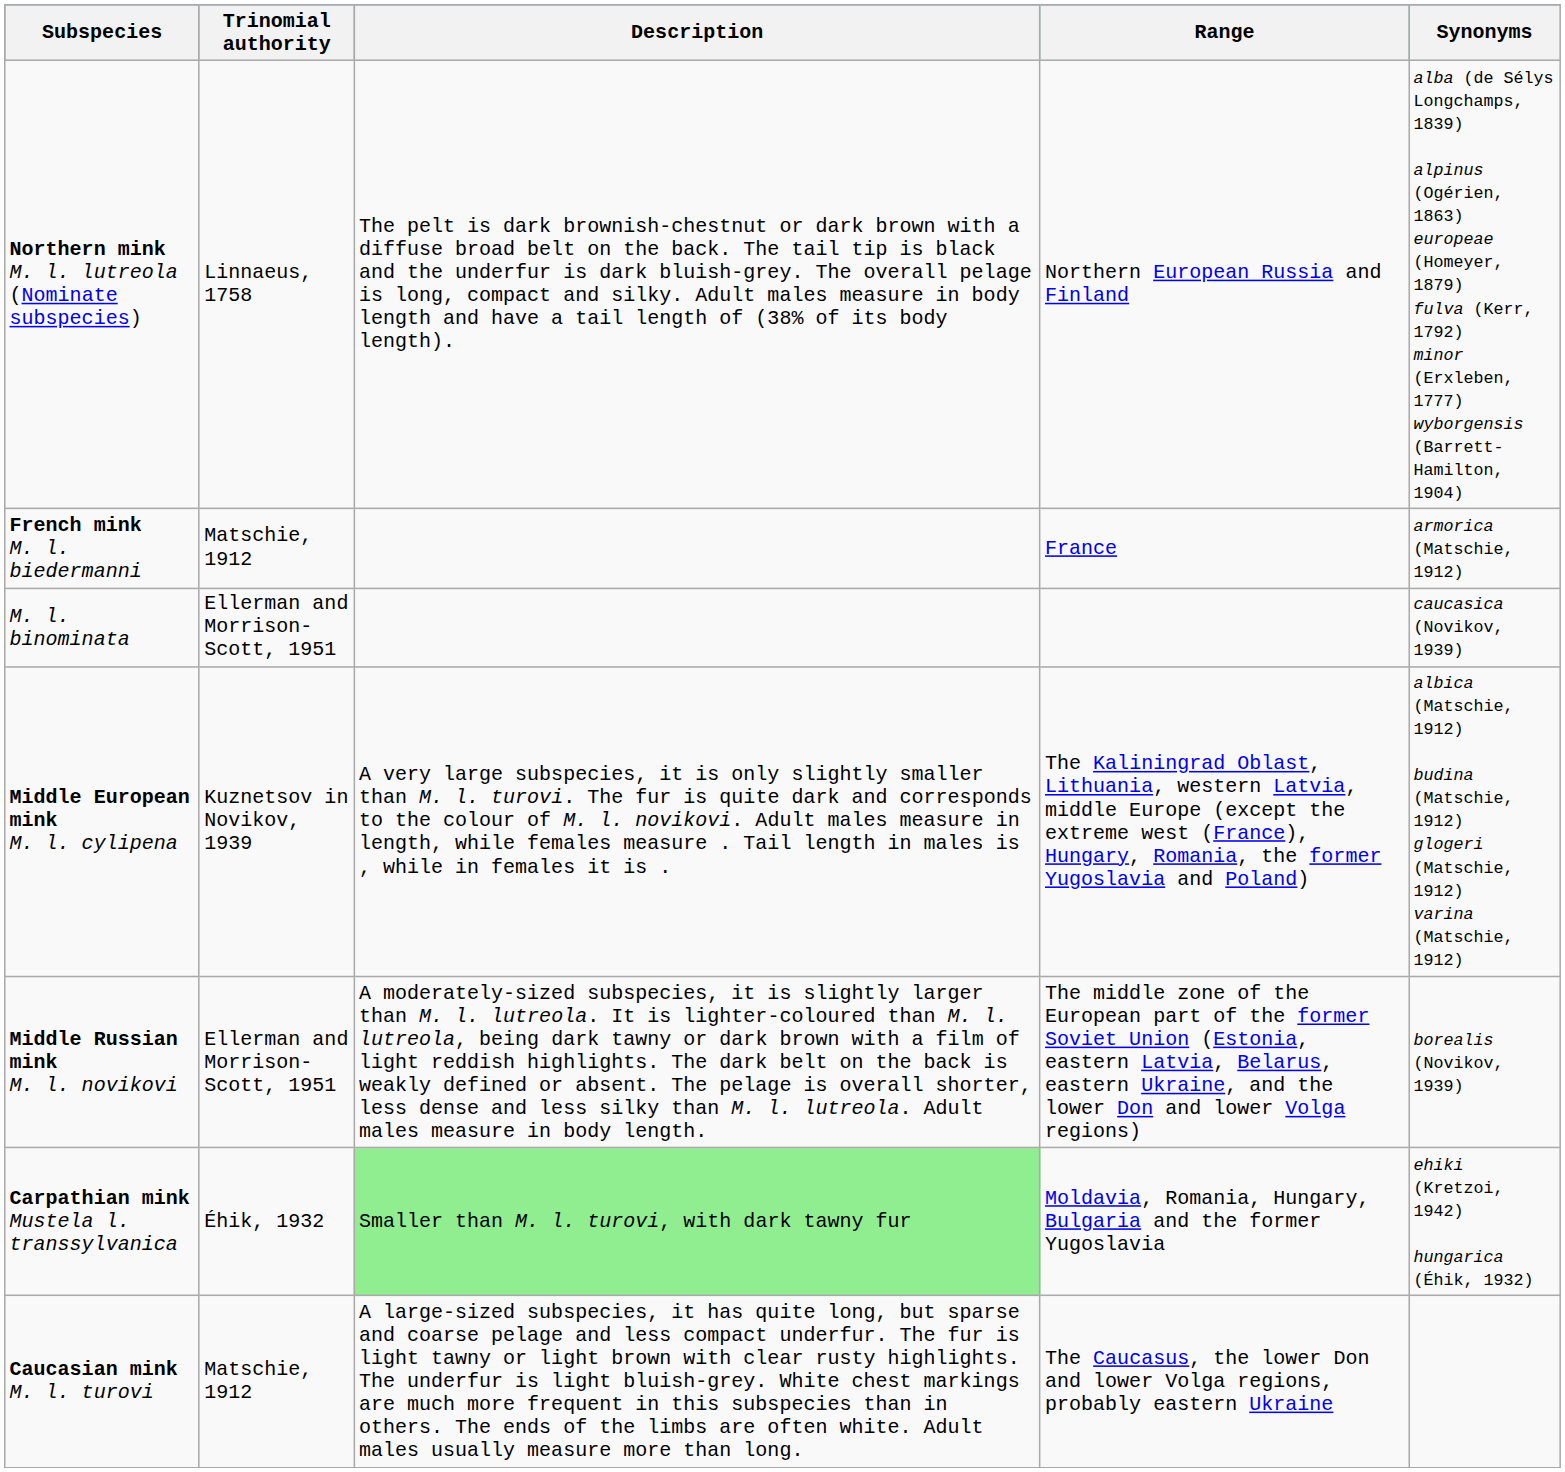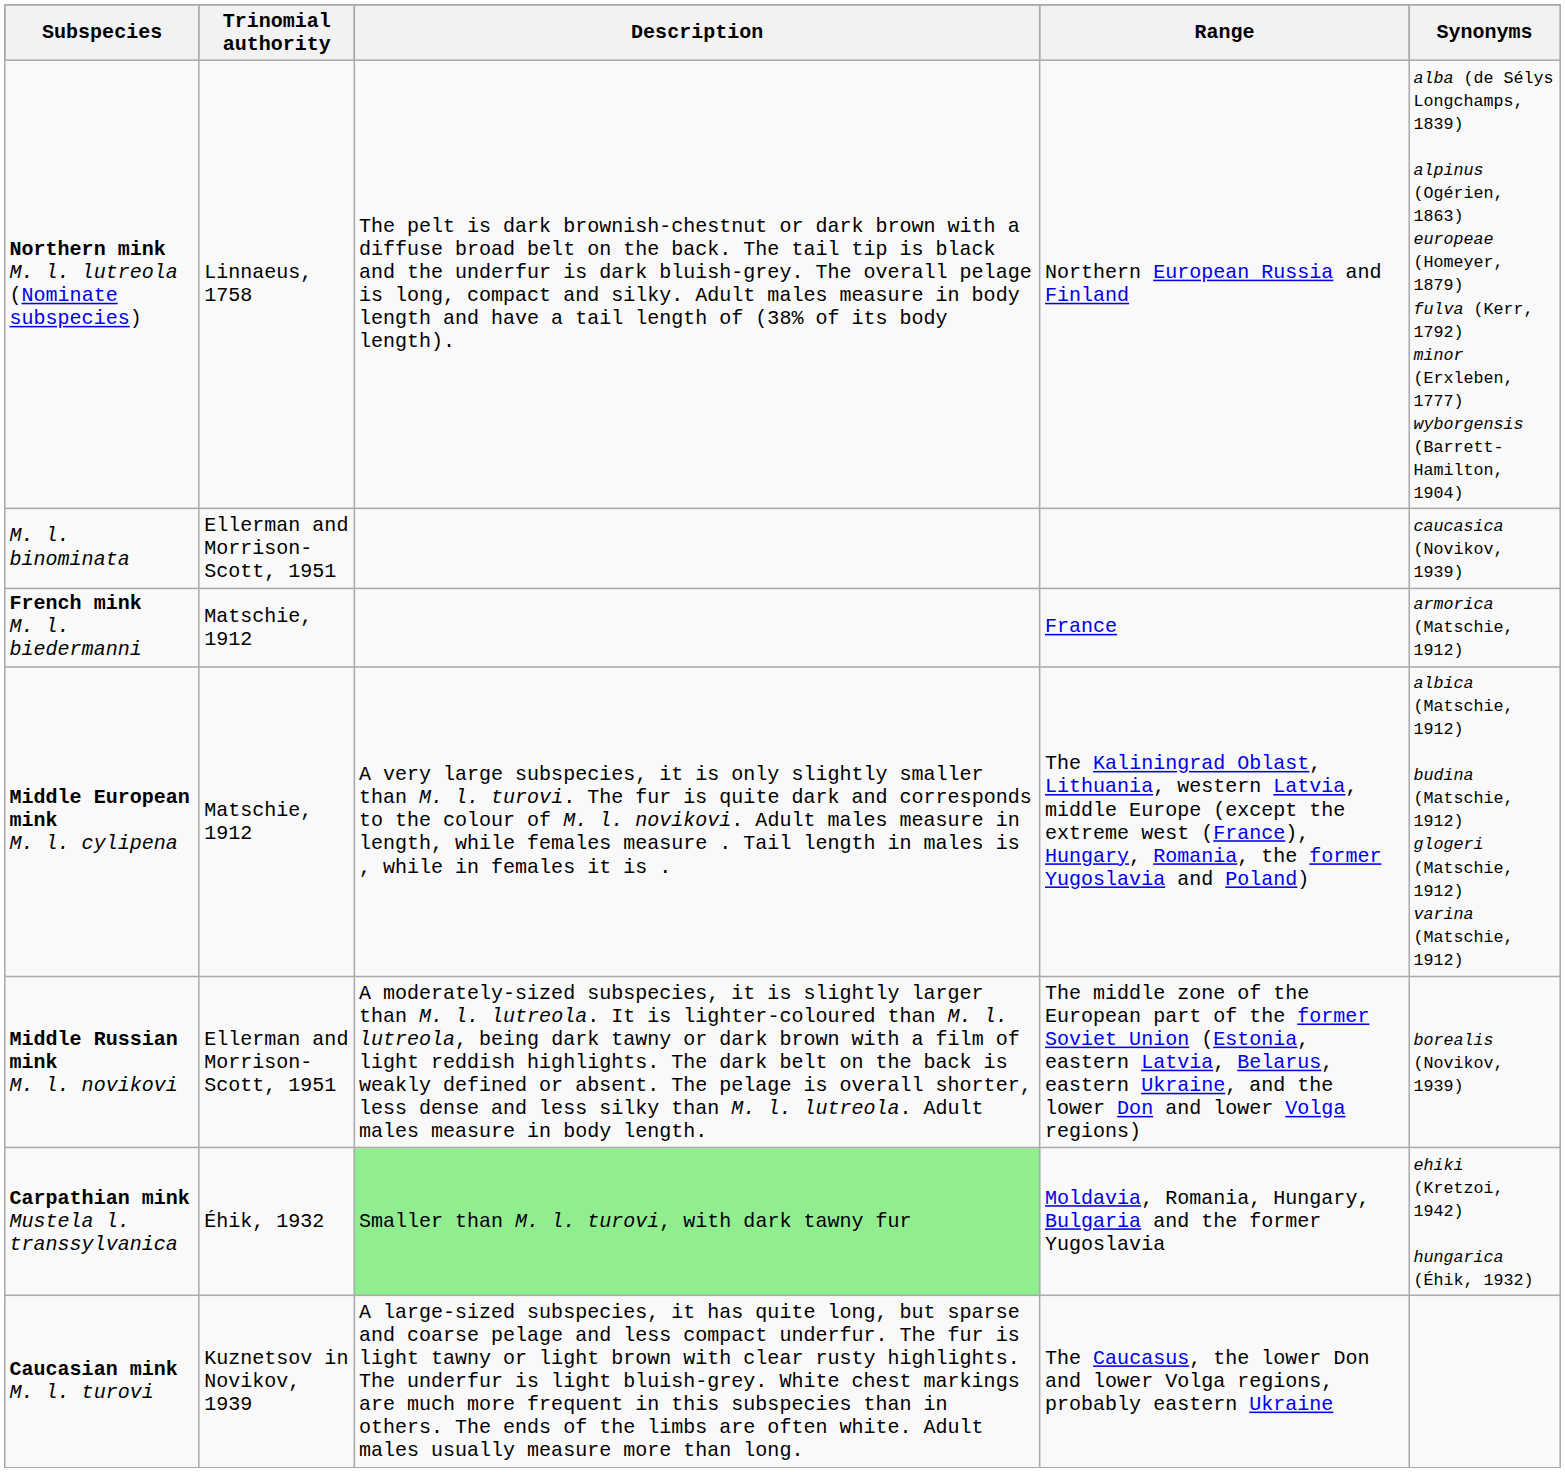rows swapped: French mink M. l. biedermanni <-> M. l. binominata
Middle European mink M. l. cylipena | Trinomial authority: Kuznetsov in Novikov, 1939 -> Matschie, 1912
Caucasian mink M. l. turovi | Trinomial authority: Matschie, 1912 -> Kuznetsov in Novikov, 1939
